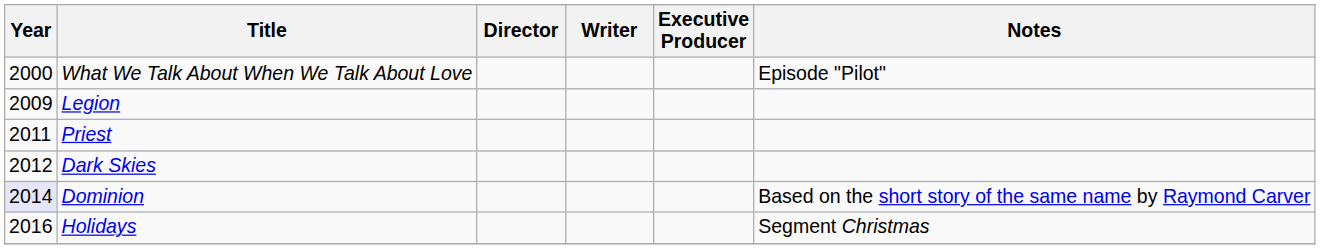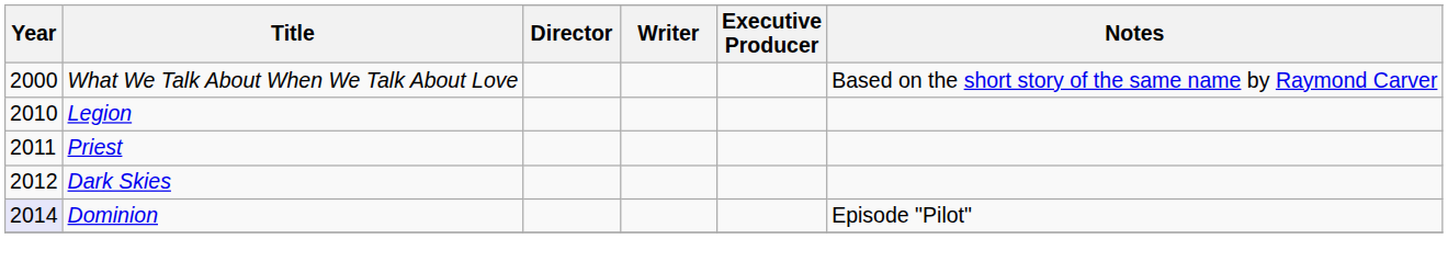What We Talk About When We Talk About Love | Notes: Episode "Pilot" -> Based on the short story of the same name by Raymond Carver
Legion | Year: 2009 -> 2010
Dominion | Notes: Based on the short story of the same name by Raymond Carver -> Episode "Pilot"
- row: 2016 | Holidays | Segment Christmas
